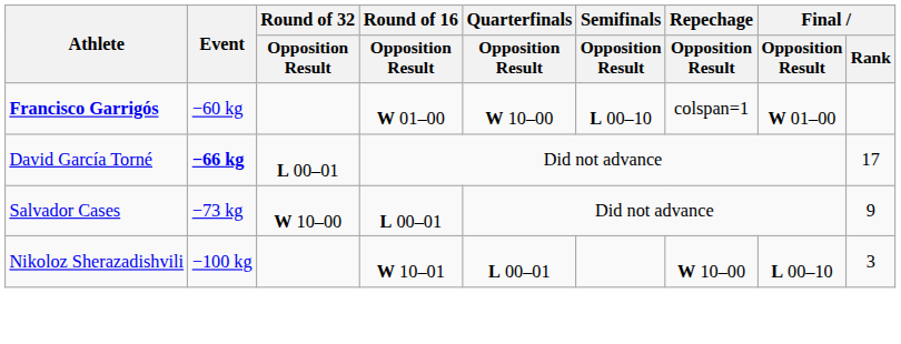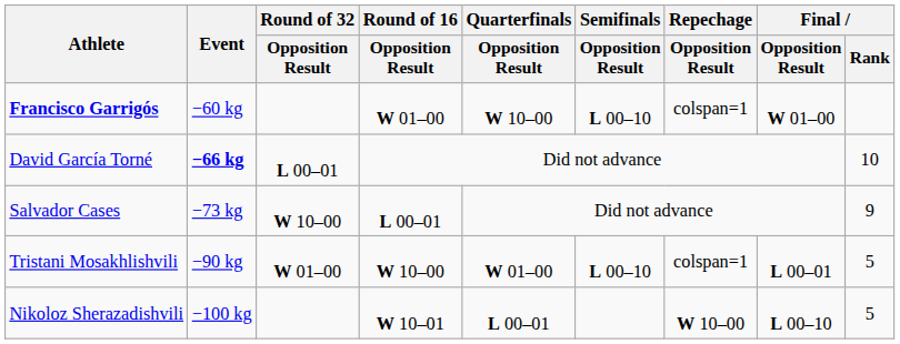David García Torné | Final / Rank: 17 -> 10
+ row: Tristani Mosakhlishvili | −90 kg | W 01–00 | W 10–00 | W 01–00 | L 00–10 | colspan=1 | L 00–01 | 5
Nikoloz Sherazadishvili | Final / Rank: 3 -> 5
